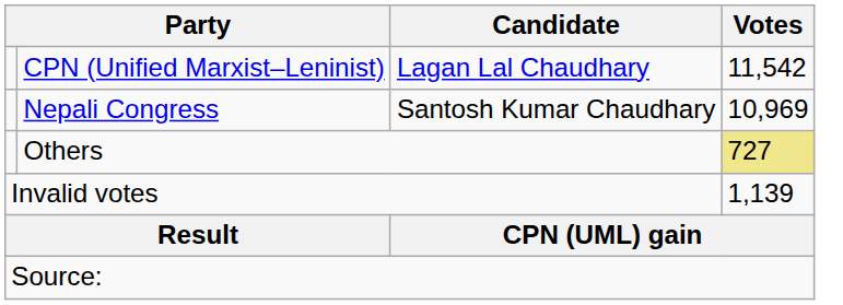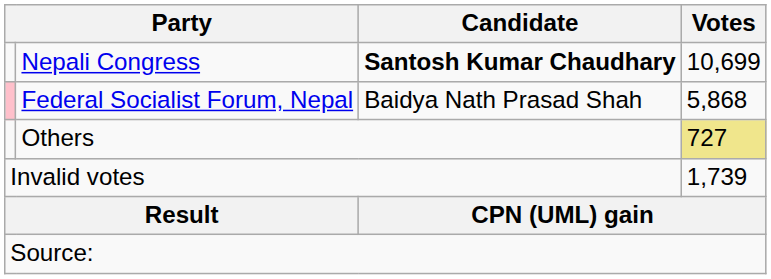- row: CPN (Unified Marxist–Leninist) | Lagan Lal Chaudhary | 11,542
Nepali Congress | Candidate: normal -> bold
Nepali Congress | Votes: 10,969 -> 10,699
+ row: Federal Socialist Forum, Nepal | Baidya Nath Prasad Shah | 5,868
Invalid votes | Votes: 1,139 -> 1,739
